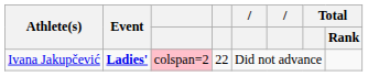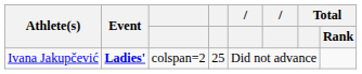Ivana Jakupčević | column 3: pink background -> no background
Ivana Jakupčević | column 4: 22 -> 25
